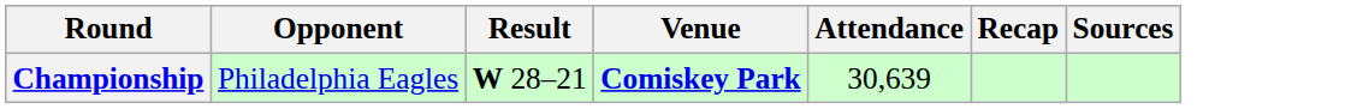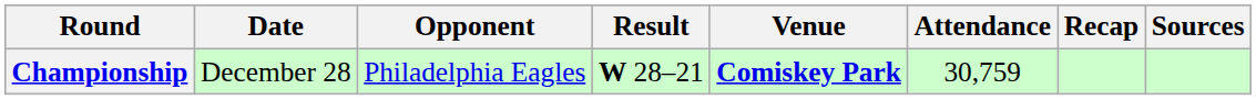+ column: Date | December 28
Championship | Attendance: 30,639 -> 30,759
